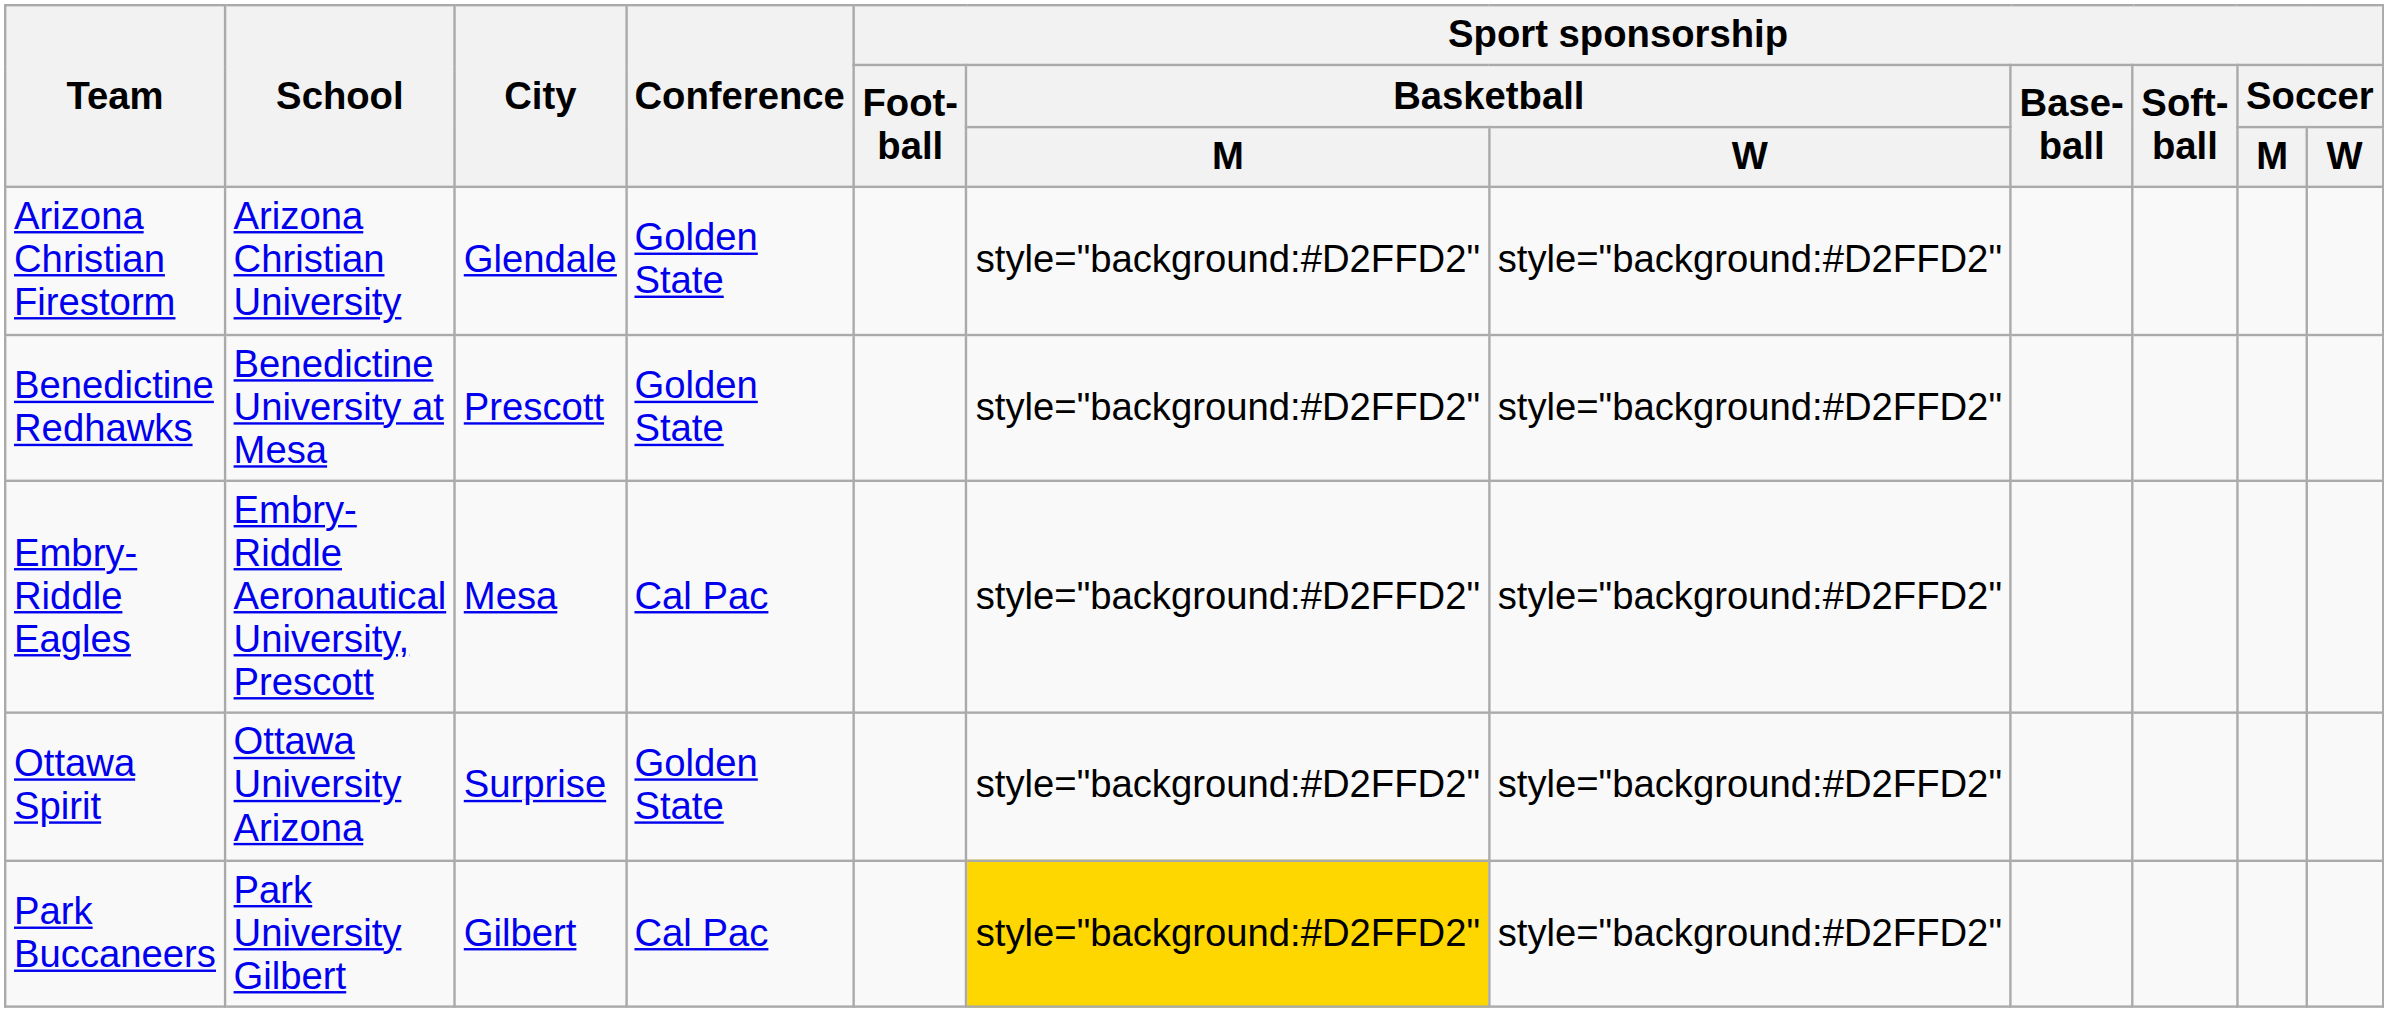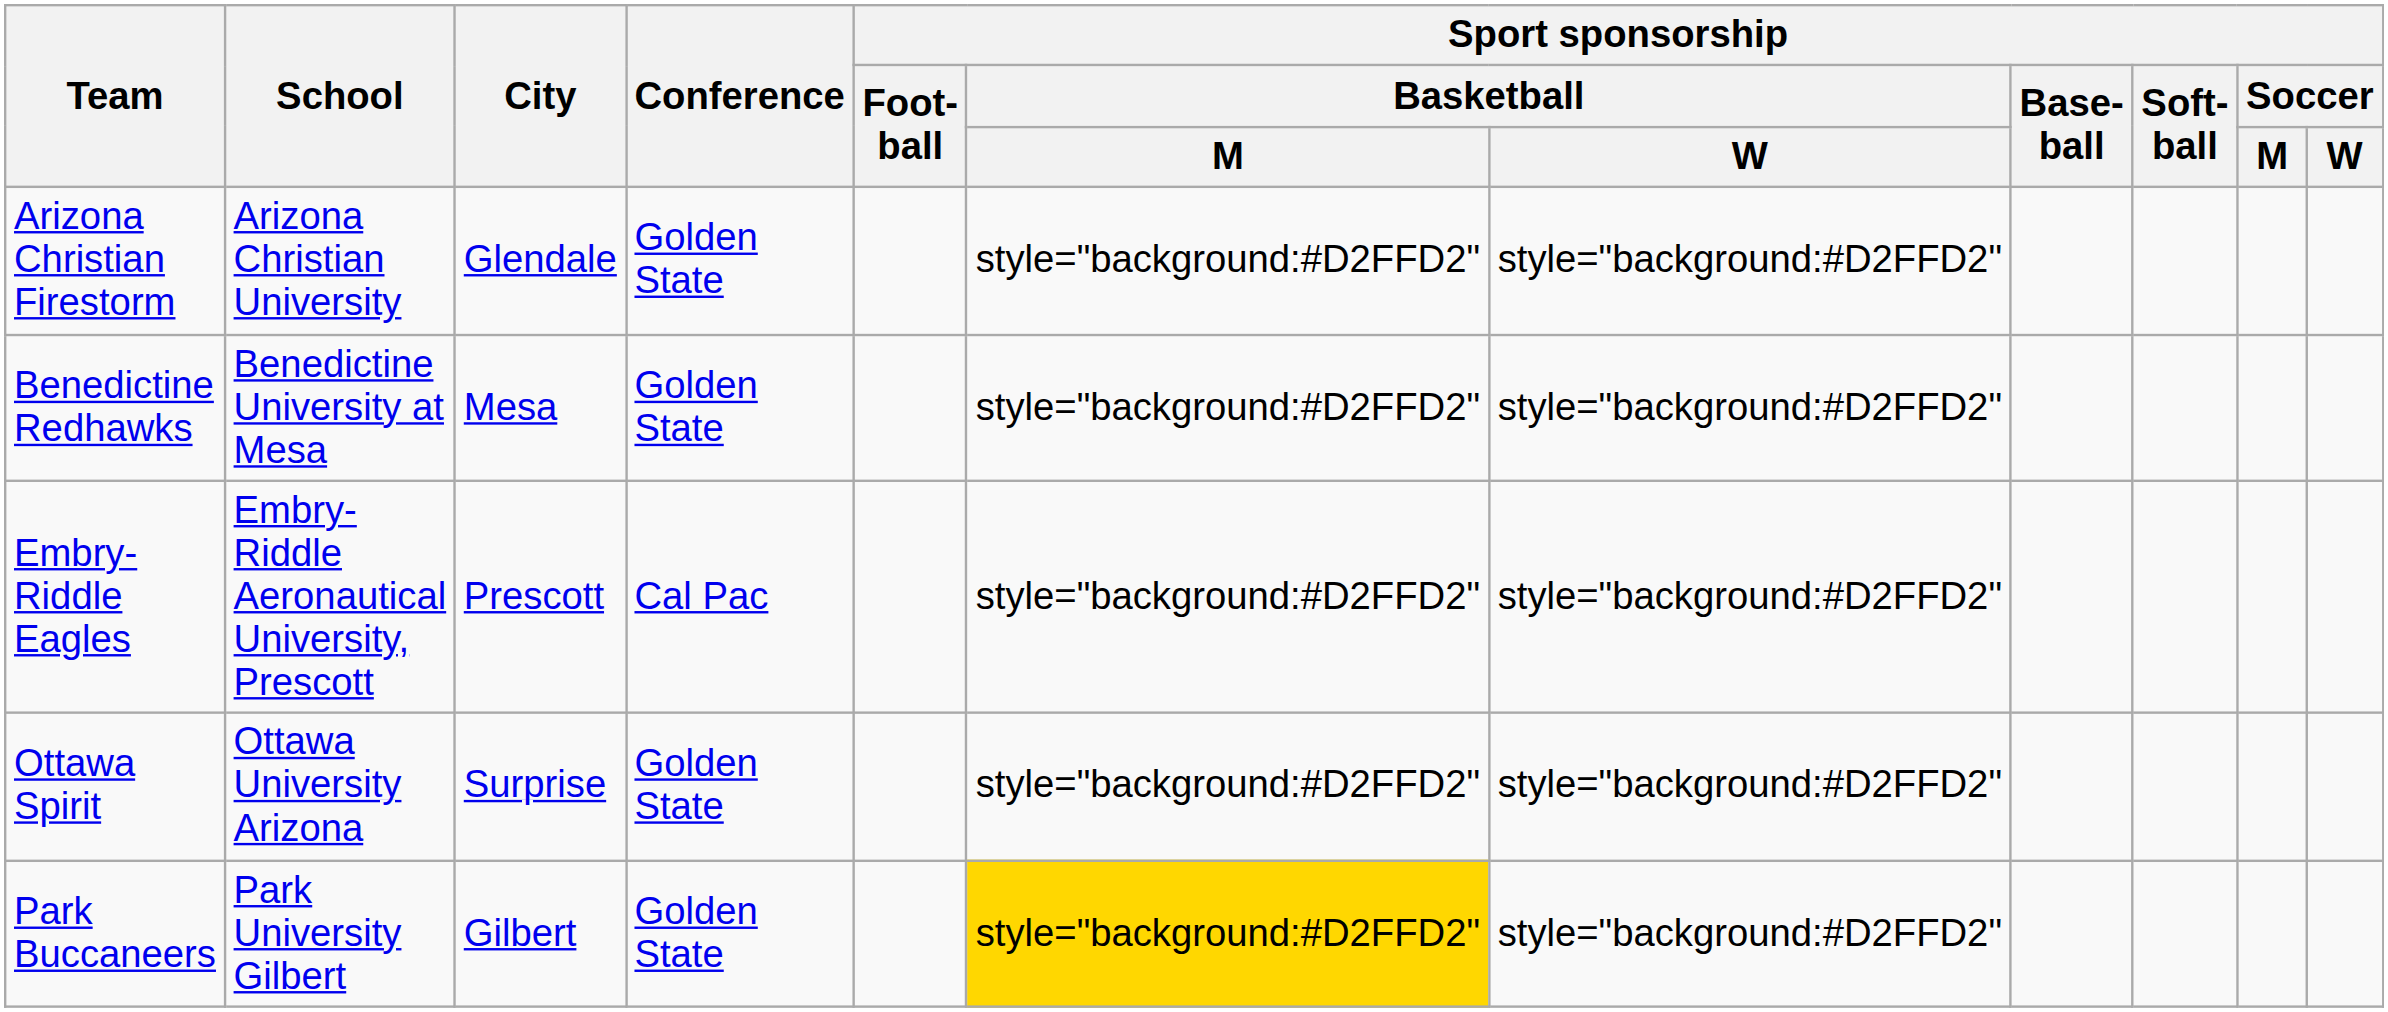Benedictine Redhawks | City: Prescott -> Mesa
Embry-Riddle Eagles | City: Mesa -> Prescott
Park Buccaneers | Conference: Cal Pac -> Golden State
